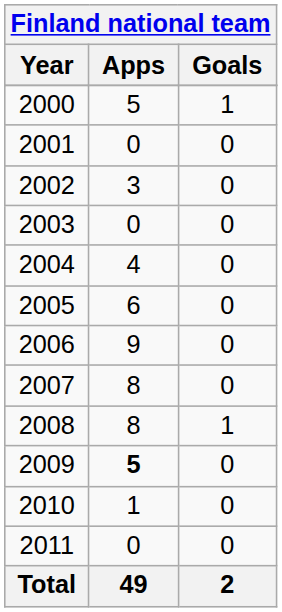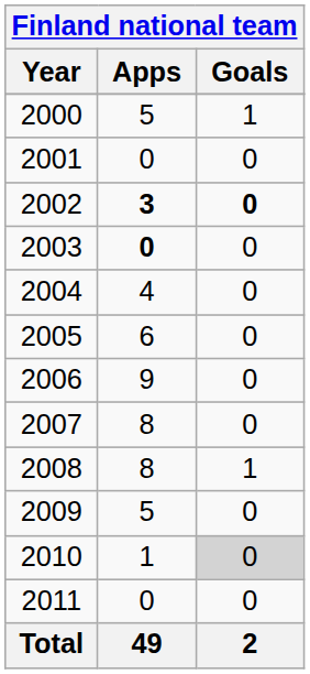2002 | Apps: normal -> bold
2002 | Goals: normal -> bold
2003 | Apps: normal -> bold
2009 | Apps: bold -> normal
2010 | Goals: no background -> lightgrey background
